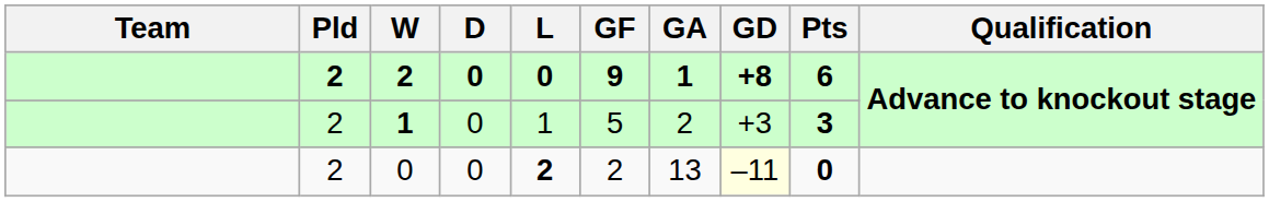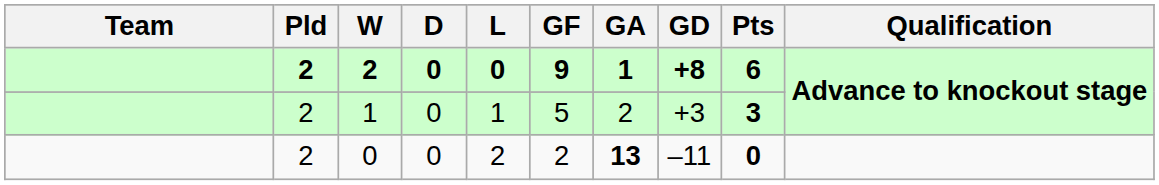row 3 | W: bold -> normal
row 4 | L: bold -> normal
row 4 | GA: normal -> bold
row 4 | GD: lightyellow background -> no background
